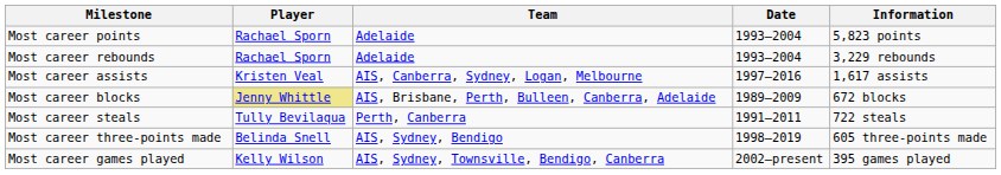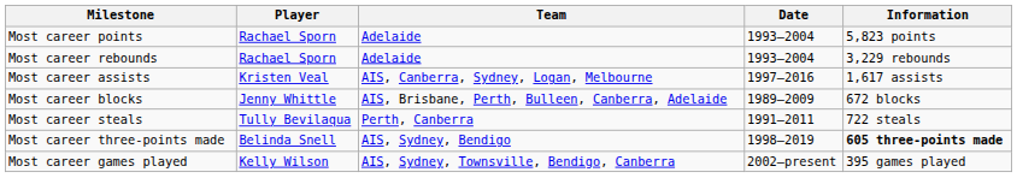row 5 | Player: khaki background -> no background
row 7 | Information: normal -> bold
